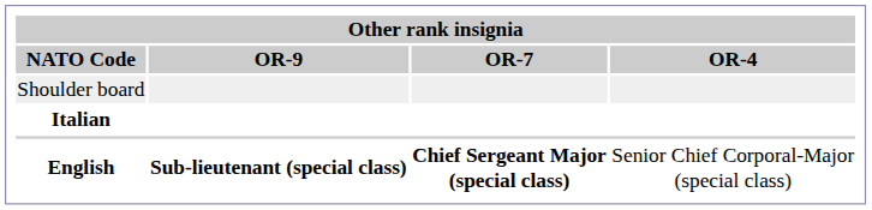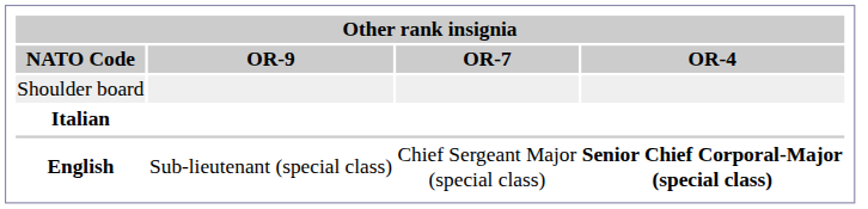English | Other rank insignia / OR-9: bold -> normal
English | Other rank insignia / OR-7: bold -> normal
English | Other rank insignia / OR-4: normal -> bold
